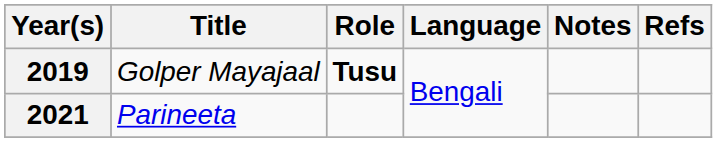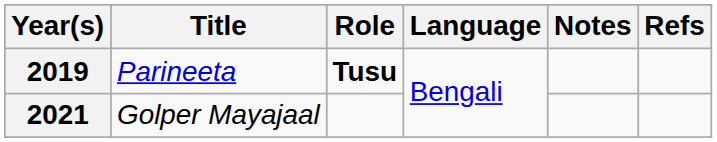2019 | Title: Golper Mayajaal -> Parineeta
2021 | Title: Parineeta -> Golper Mayajaal
